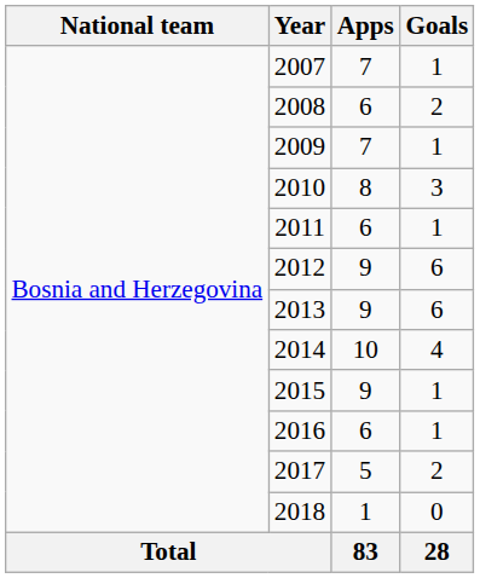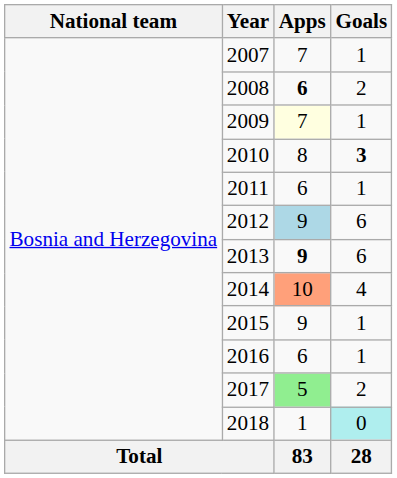2008 | Apps: normal -> bold
2009 | Apps: no background -> lightyellow background
2010 | Goals: normal -> bold
2012 | Apps: no background -> lightblue background
2013 | Apps: normal -> bold
2014 | Apps: no background -> lightsalmon background
2017 | Apps: no background -> lightgreen background
2018 | Goals: no background -> paleturquoise background
